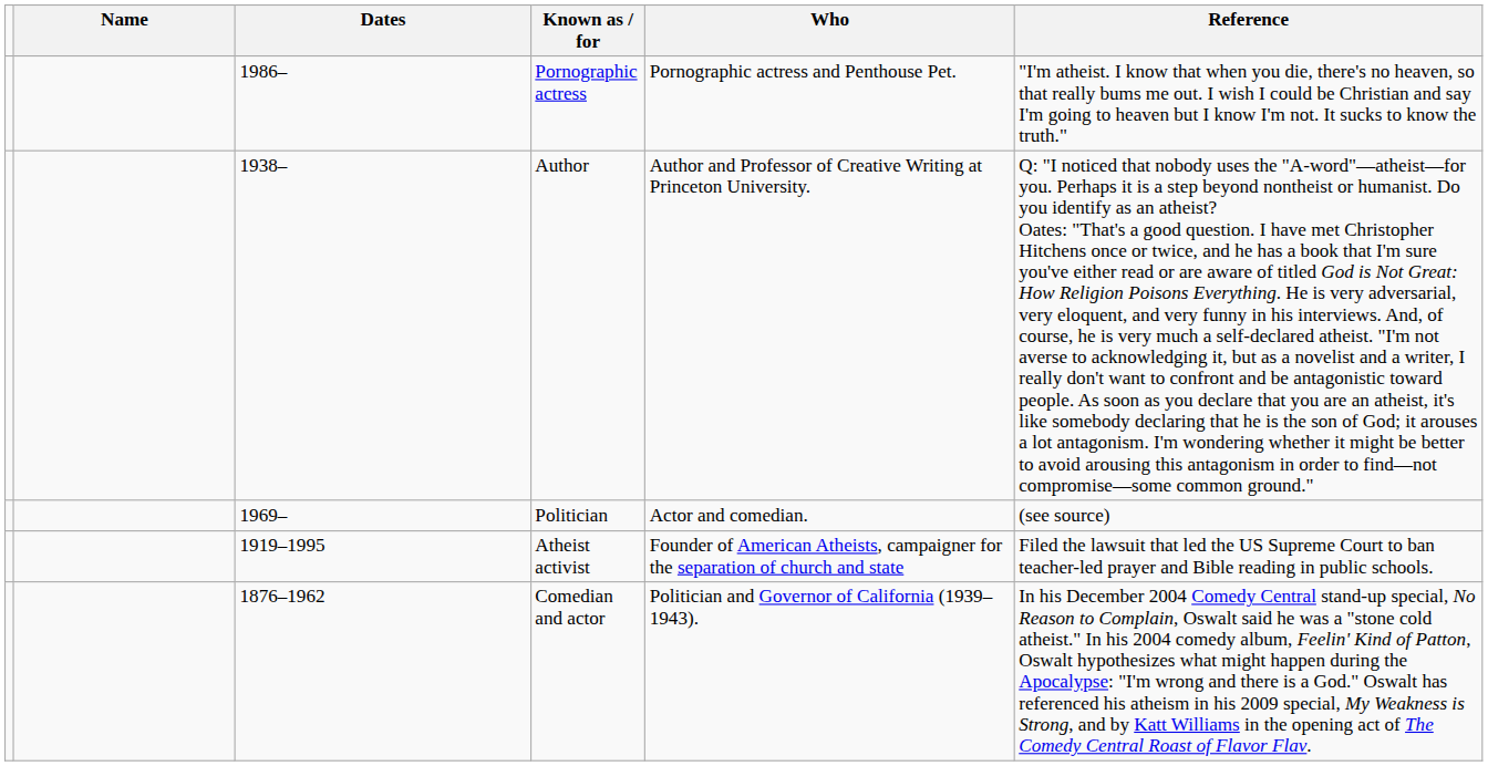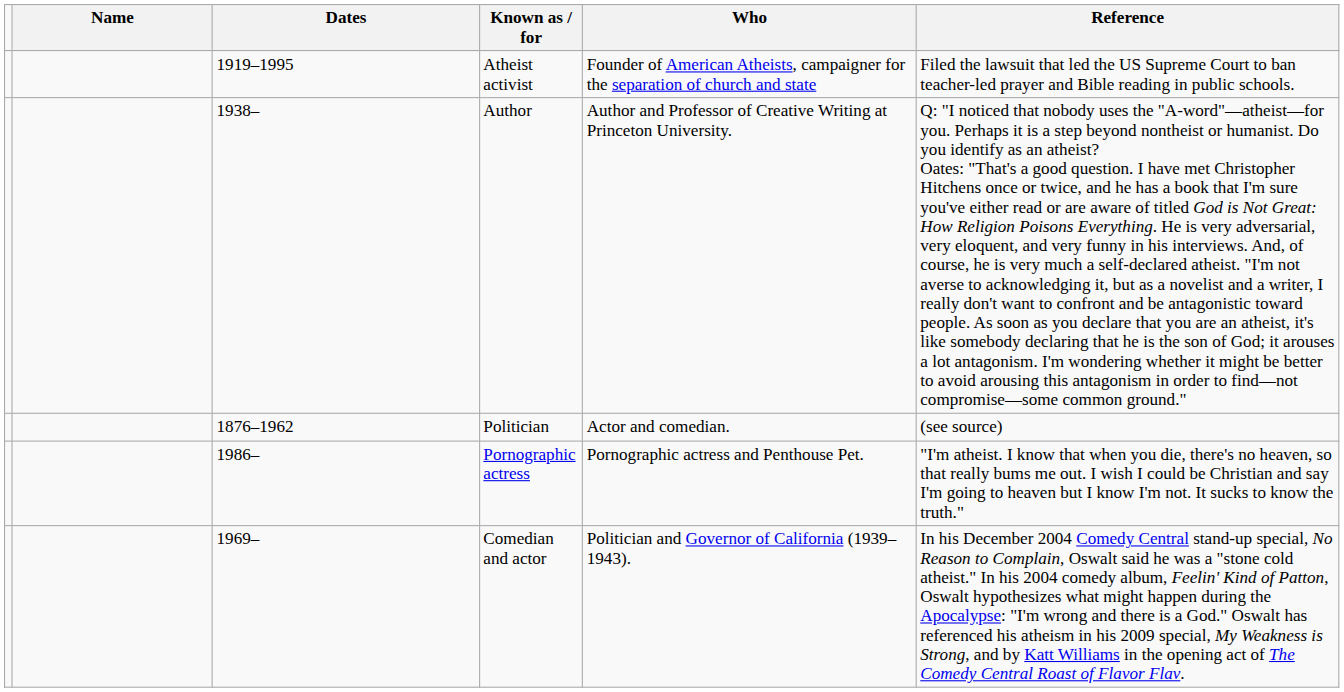rows swapped: Atheist activist <-> Pornographic actress
Politician | Dates: 1969– -> 1876–1962
Comedian and actor | Dates: 1876–1962 -> 1969–
